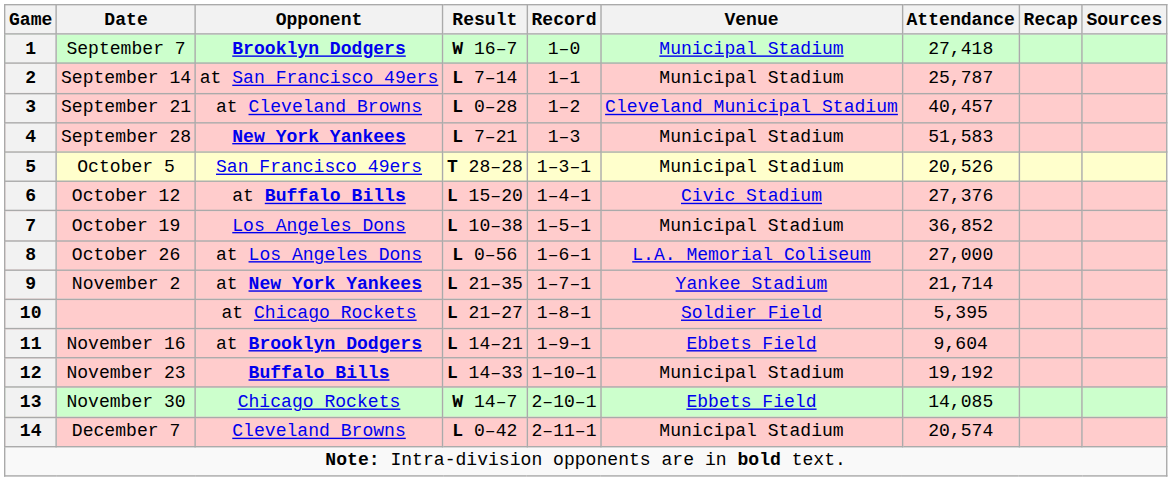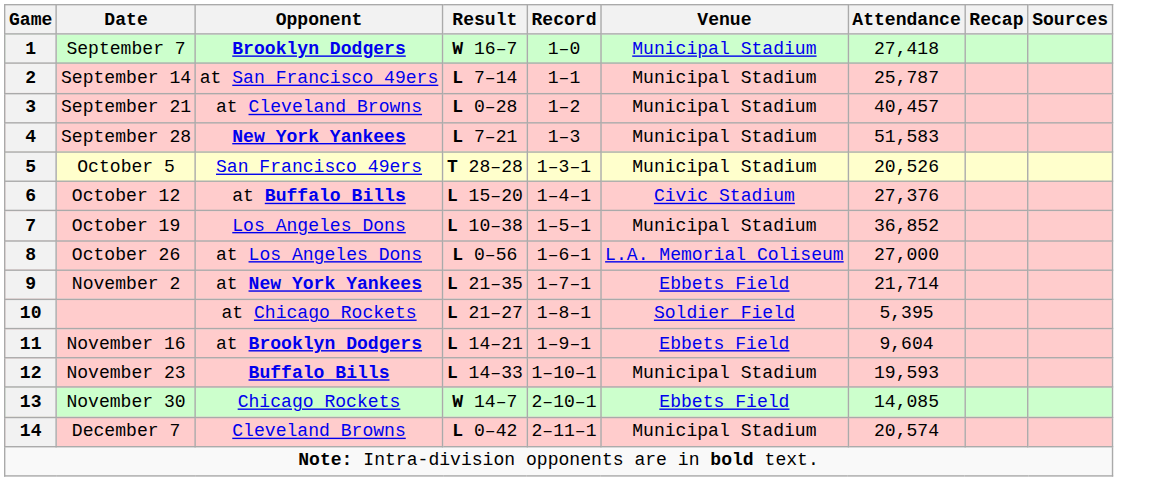3 | Venue: Cleveland Municipal Stadium -> Municipal Stadium
9 | Venue: Yankee Stadium -> Ebbets Field
12 | Attendance: 19,192 -> 19,593
